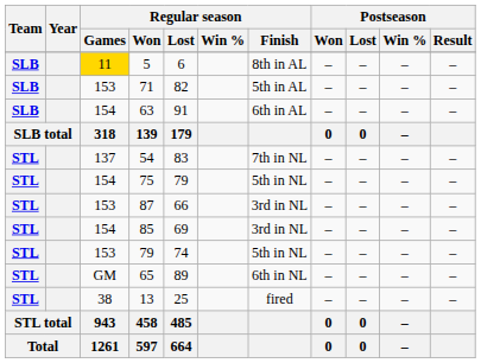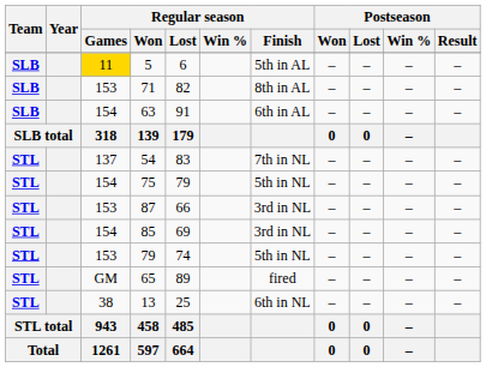5 | Regular season / Finish: 8th in AL -> 5th in AL
71 | Regular season / Finish: 5th in AL -> 8th in AL
65 | Regular season / Finish: 6th in NL -> fired
13 | Regular season / Finish: fired -> 6th in NL
